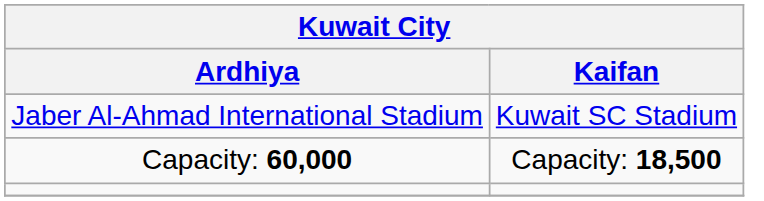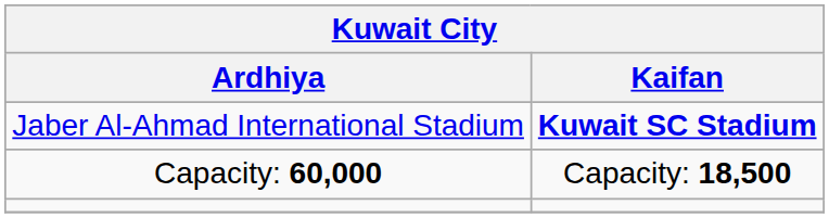row 3 | Kaifan: normal -> bold
